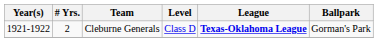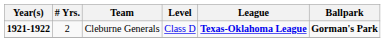Cleburne Generals | Year(s): normal -> bold
Cleburne Generals | Ballpark: normal -> bold
